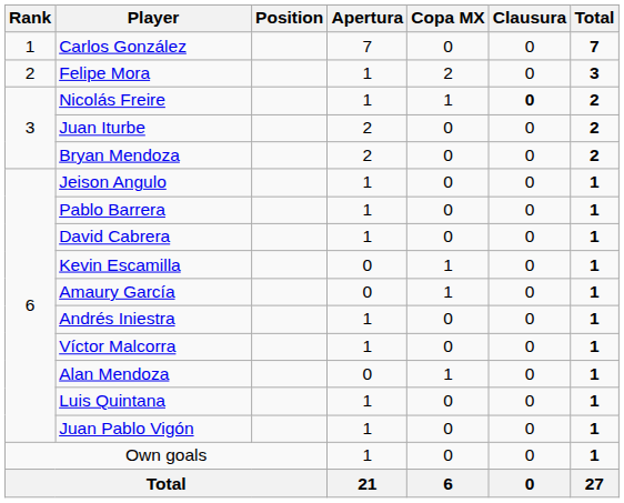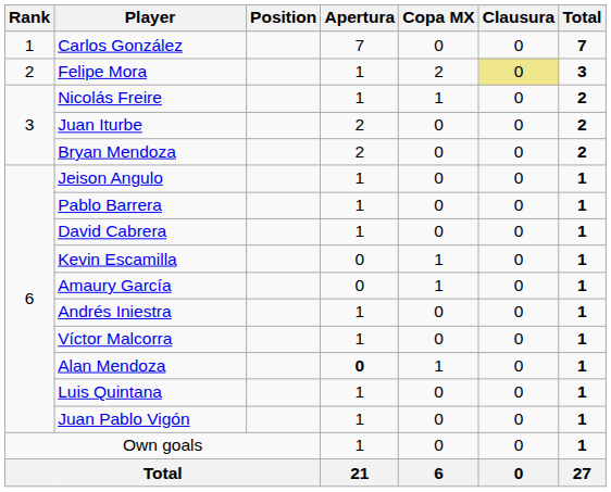Felipe Mora | Clausura: no background -> khaki background
Nicolás Freire | Clausura: bold -> normal
Alan Mendoza | Apertura: normal -> bold
